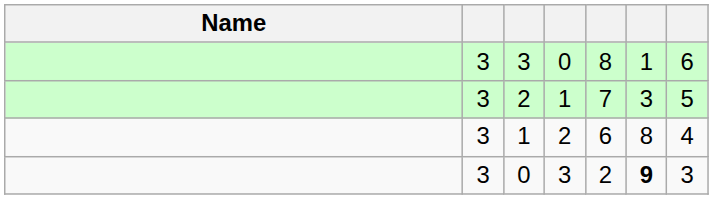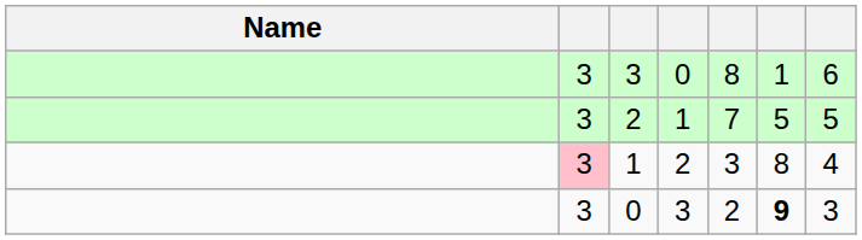row 3 | column 6: 3 -> 5
row 4 | column 2: no background -> pink background
row 4 | column 5: 6 -> 3
